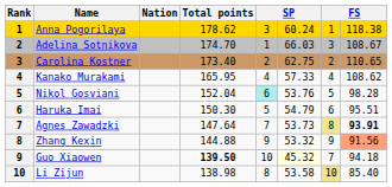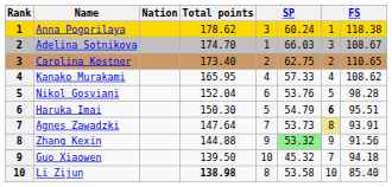Nikol Gosviani | column 5: paleturquoise background -> no background
Haruka Imai | column 7: normal -> bold
Agnes Zawadzki | column 8: bold -> normal
Zhang Kexin | column 6: no background -> lightgreen background
Zhang Kexin | column 8: lightsalmon background -> no background
Guo Xiaowen | Total points: bold -> normal
Guo Xiaowen | column 6: lightyellow background -> no background
Li Zijun | Total points: normal -> bold
Li Zijun | column 7: khaki background -> no background
